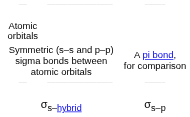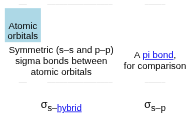Atomic orbitals | column 1: no background -> lightblue background
